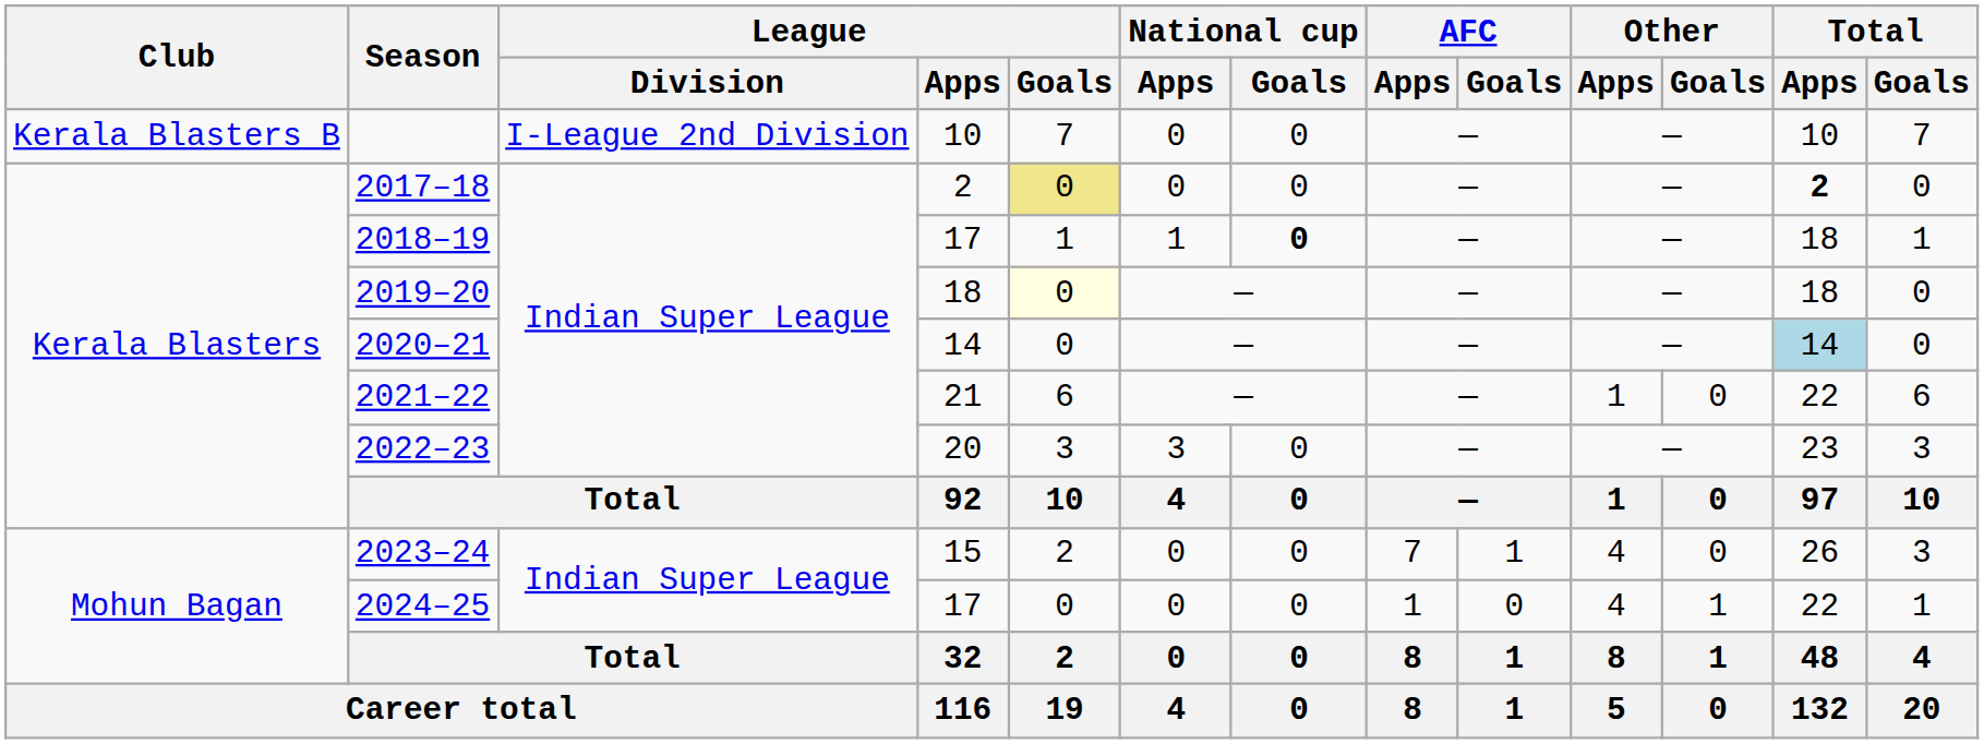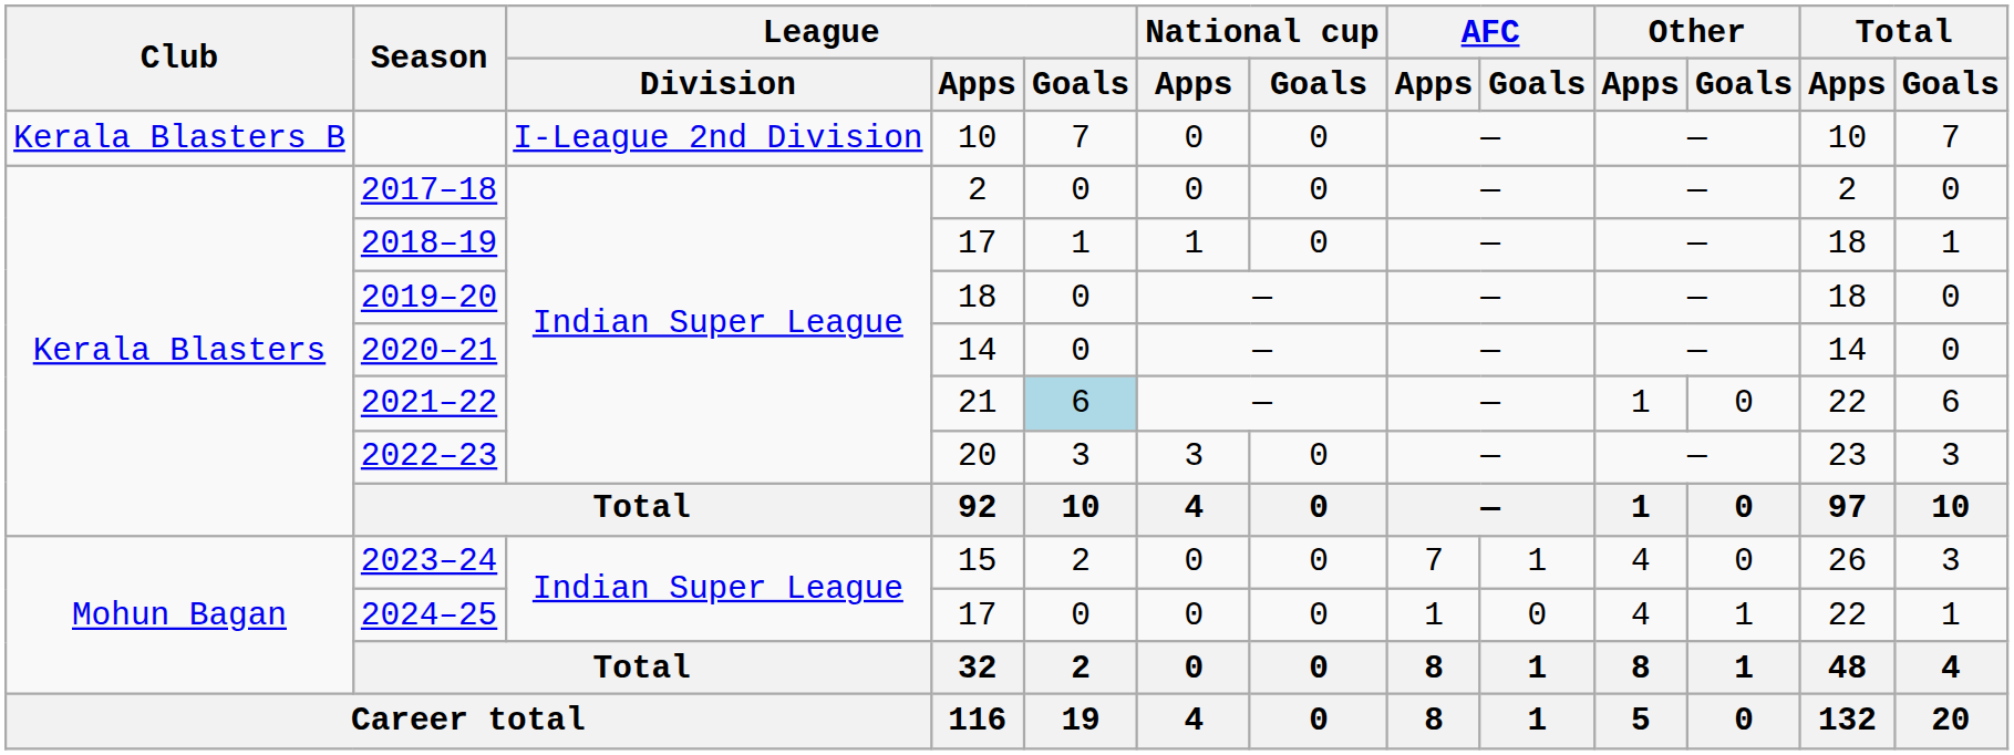2017–18 | League / Goals: khaki background -> no background
2017–18 | Total / Apps: bold -> normal
2018–19 | National cup / Goals: bold -> normal
2019–20 | League / Goals: lightyellow background -> no background
2020–21 | Total / Apps: lightblue background -> no background
2021–22 | League / Goals: no background -> lightblue background
